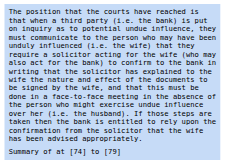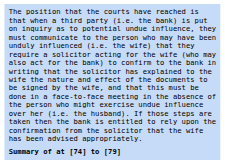row 2 | column 1: normal -> bold
